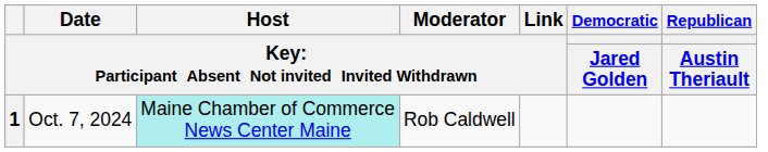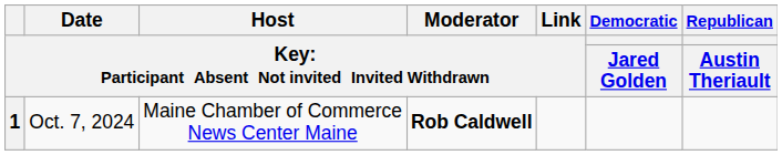1 | column 3: paleturquoise background -> no background
1 | column 4: normal -> bold
